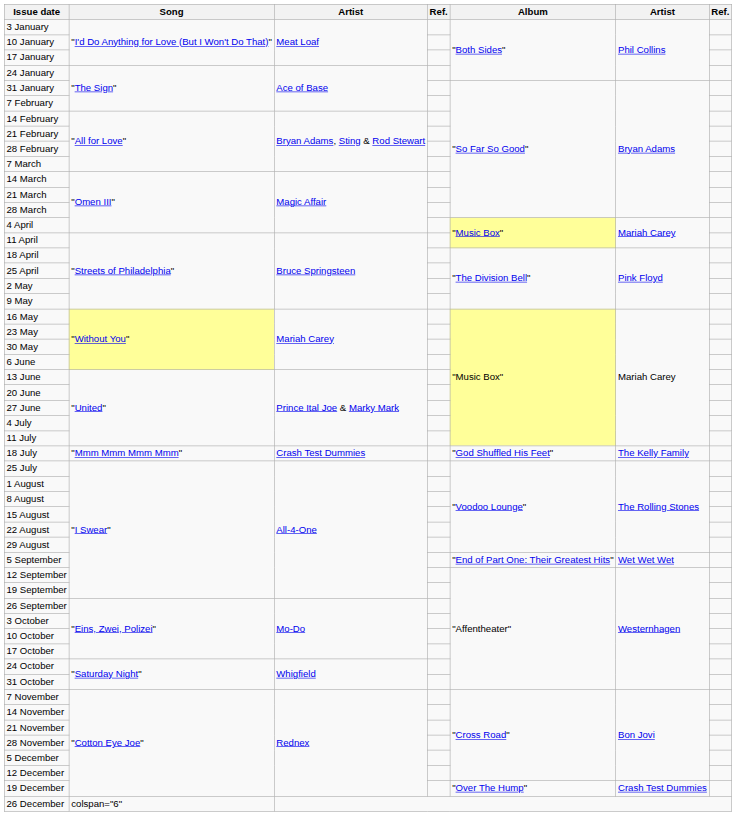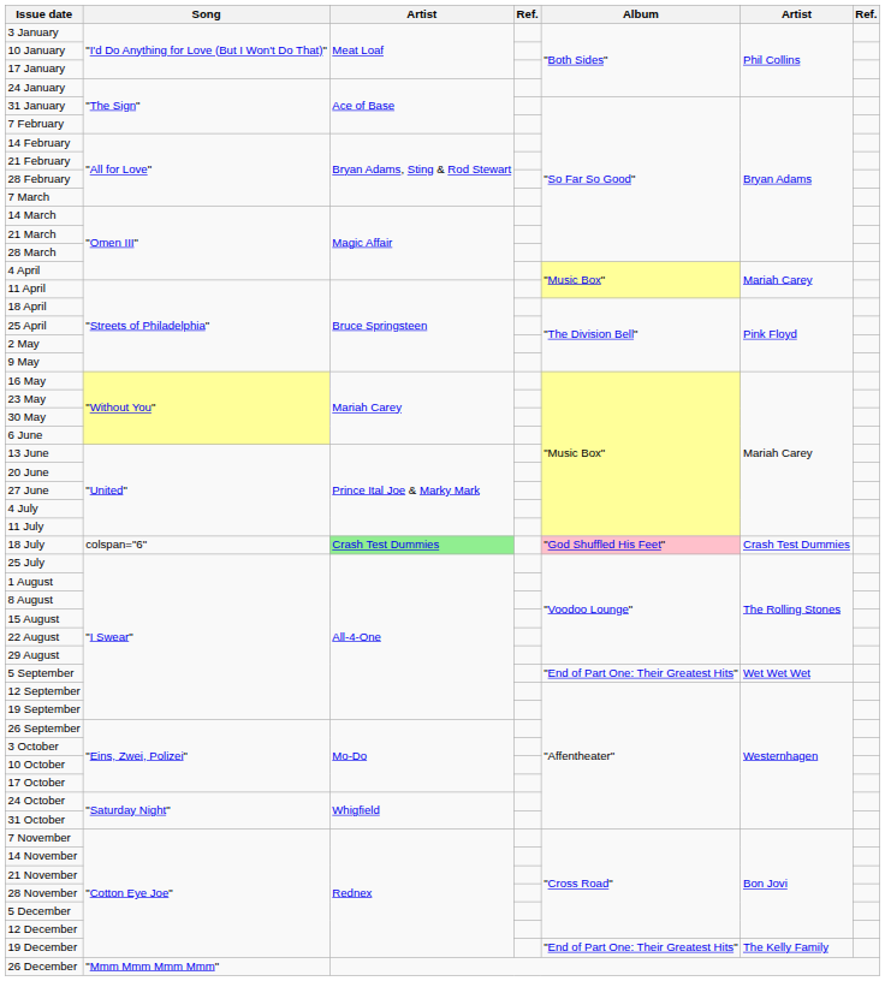18 July | Song: "Mmm Mmm Mmm Mmm" -> colspan="6"
18 July | column 3: no background -> lightgreen background
18 July | Album: no background -> pink background
18 July | column 6: The Kelly Family -> Crash Test Dummies
19 December | Album: "Over The Hump" -> "End of Part One: Their Greatest Hits"
19 December | column 6: Crash Test Dummies -> The Kelly Family
26 December | Song: colspan="6" -> "Mmm Mmm Mmm Mmm"
